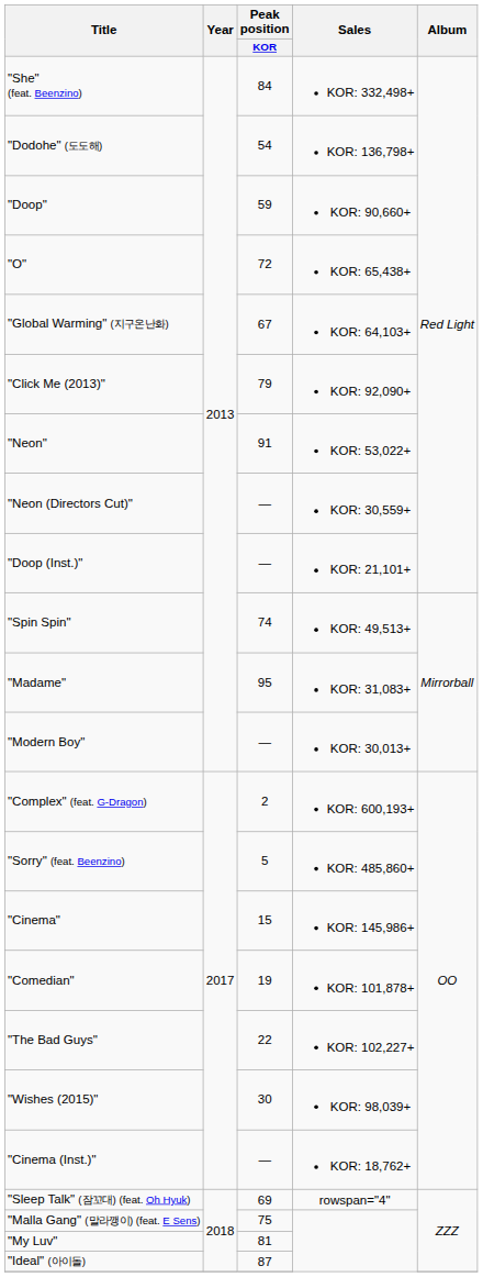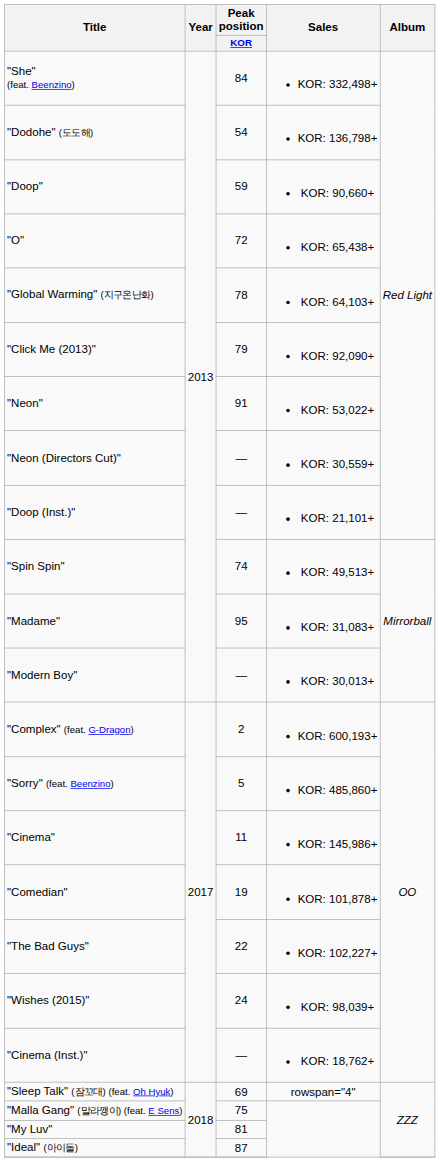"Global Warming" (지구온난화) | Peak position / KOR: 67 -> 78
"Cinema" | Peak position / KOR: 15 -> 11
"Wishes (2015)" | Peak position / KOR: 30 -> 24
